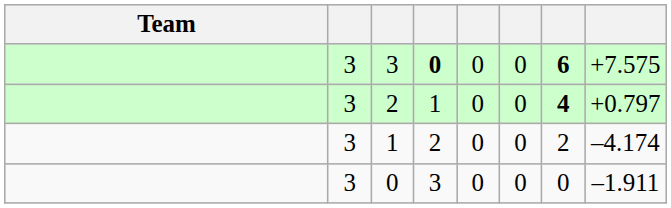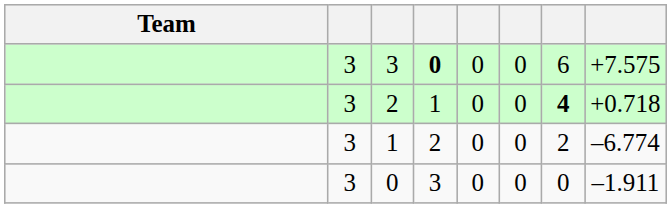row 2 | column 7: bold -> normal
row 3 | column 8: +0.797 -> +0.718
row 4 | column 8: –4.174 -> –6.774
